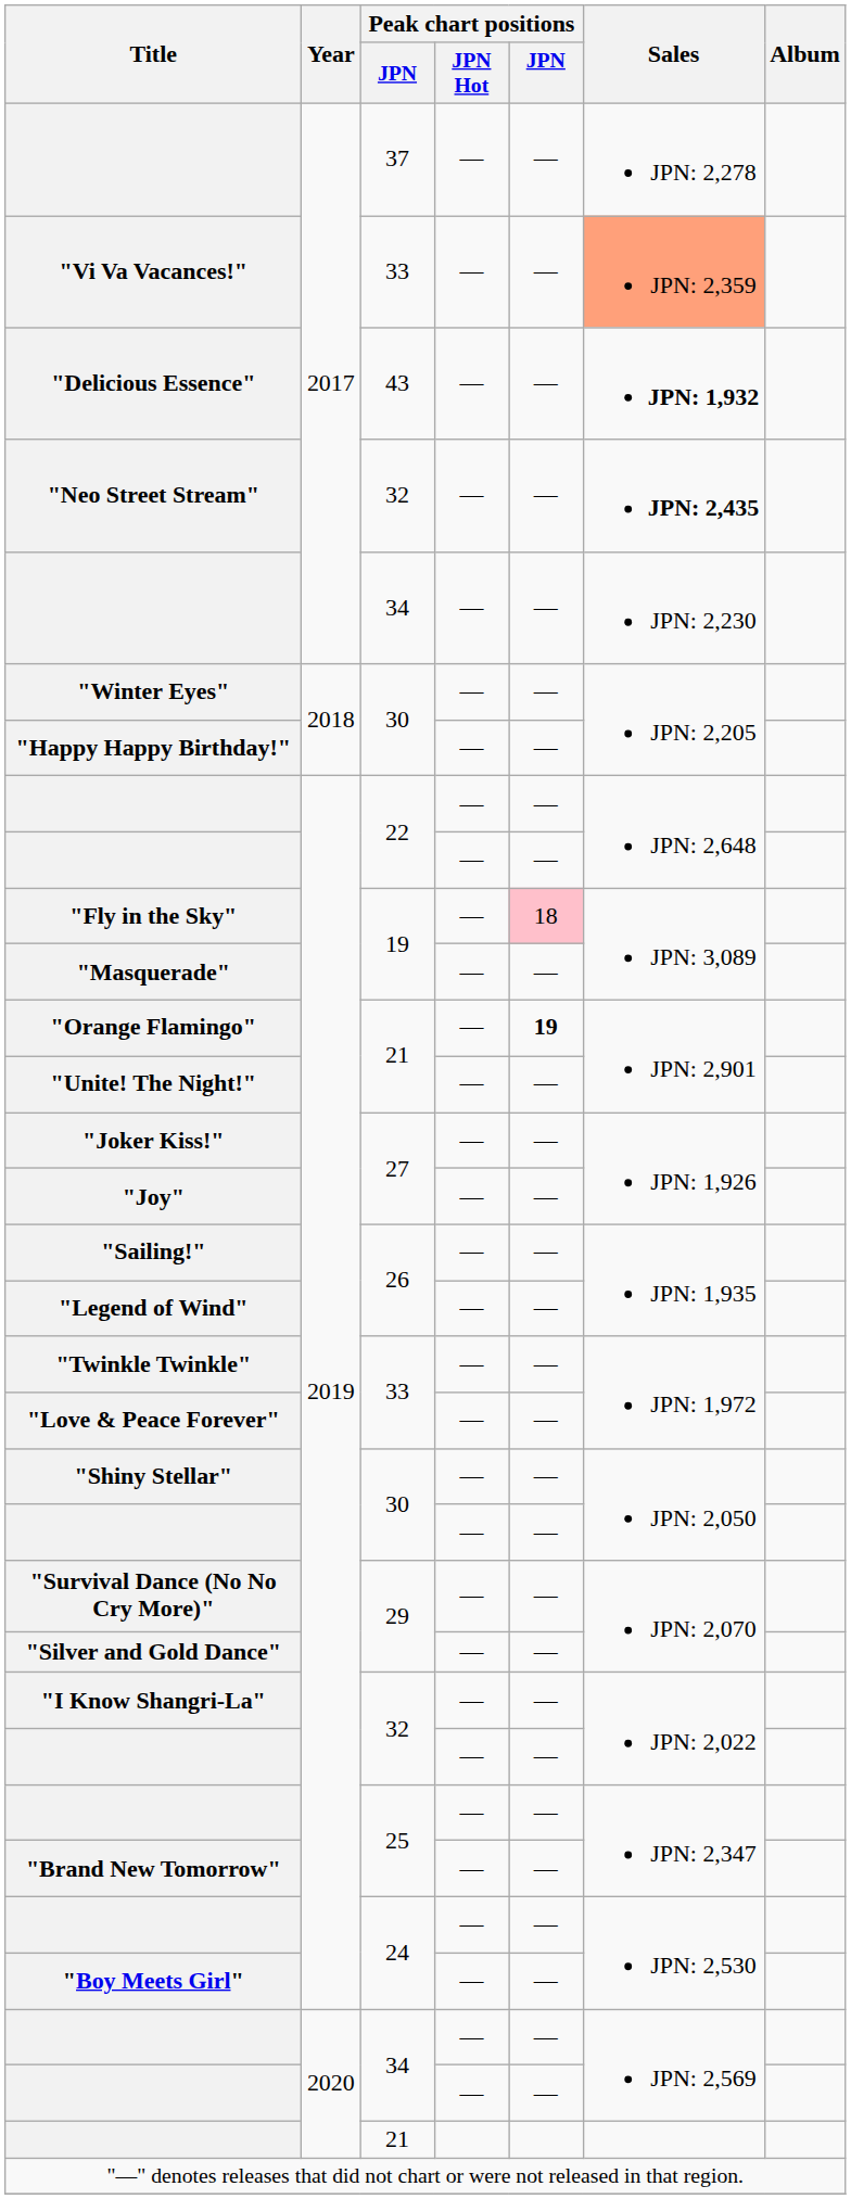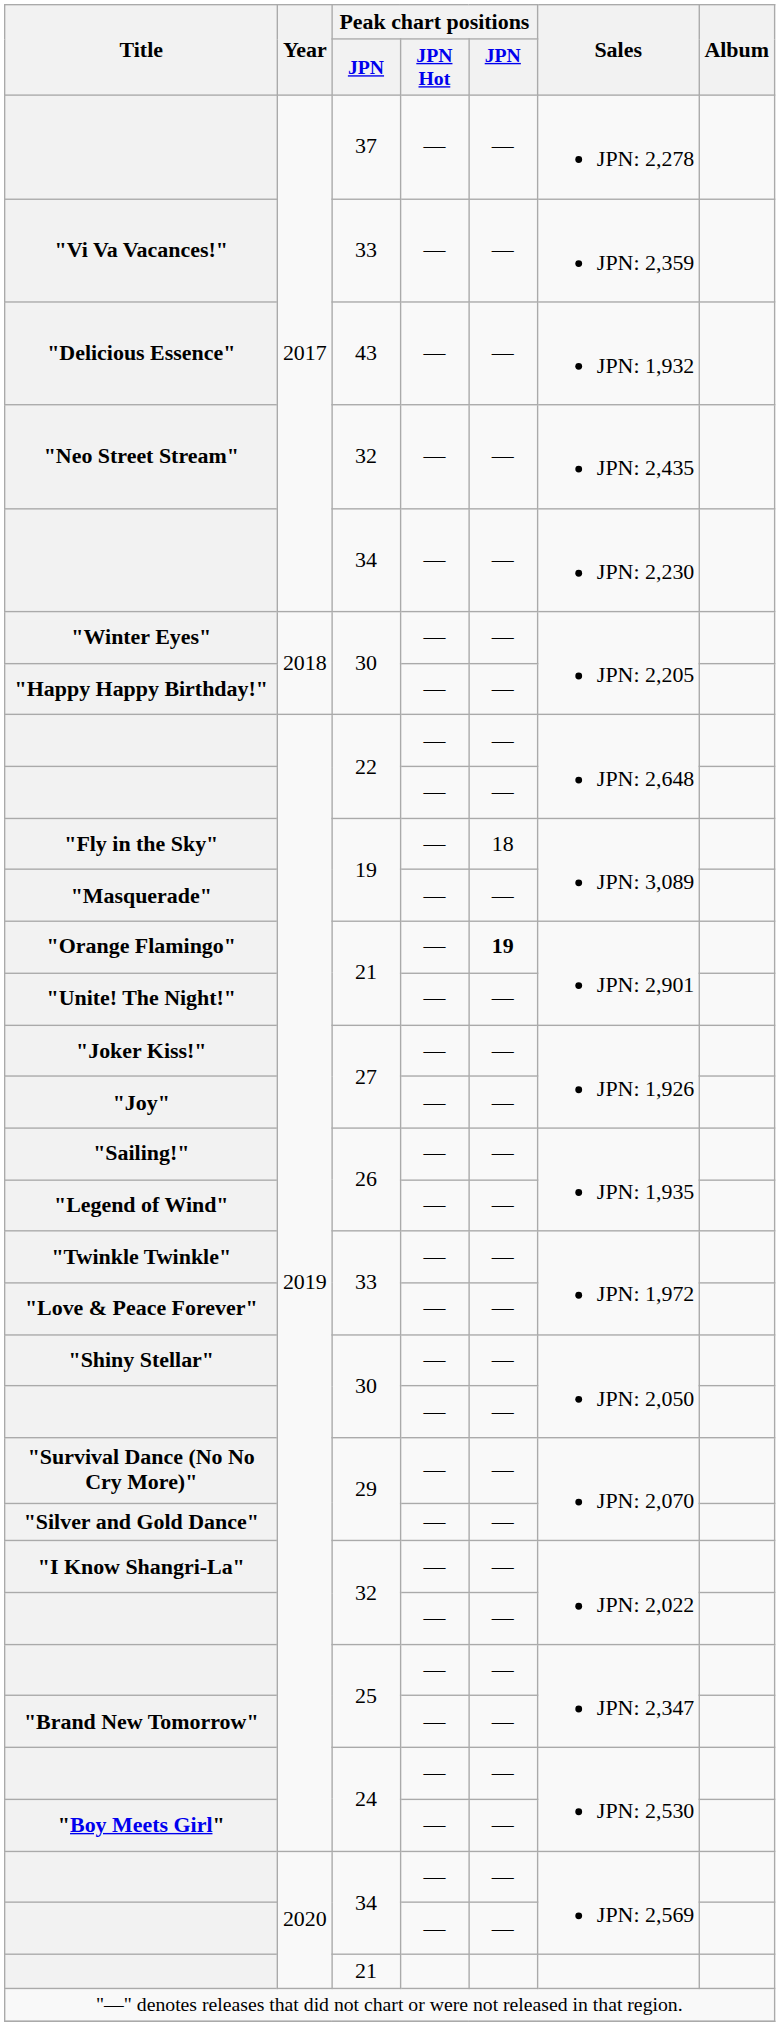"Vi Va Vacances!" | Sales: lightsalmon background -> no background
"Delicious Essence" | Sales: bold -> normal
"Neo Street Stream" | Sales: bold -> normal
"Fly in the Sky" | column 5: pink background -> no background
